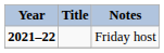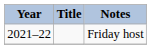Friday host | Year: bold -> normal
